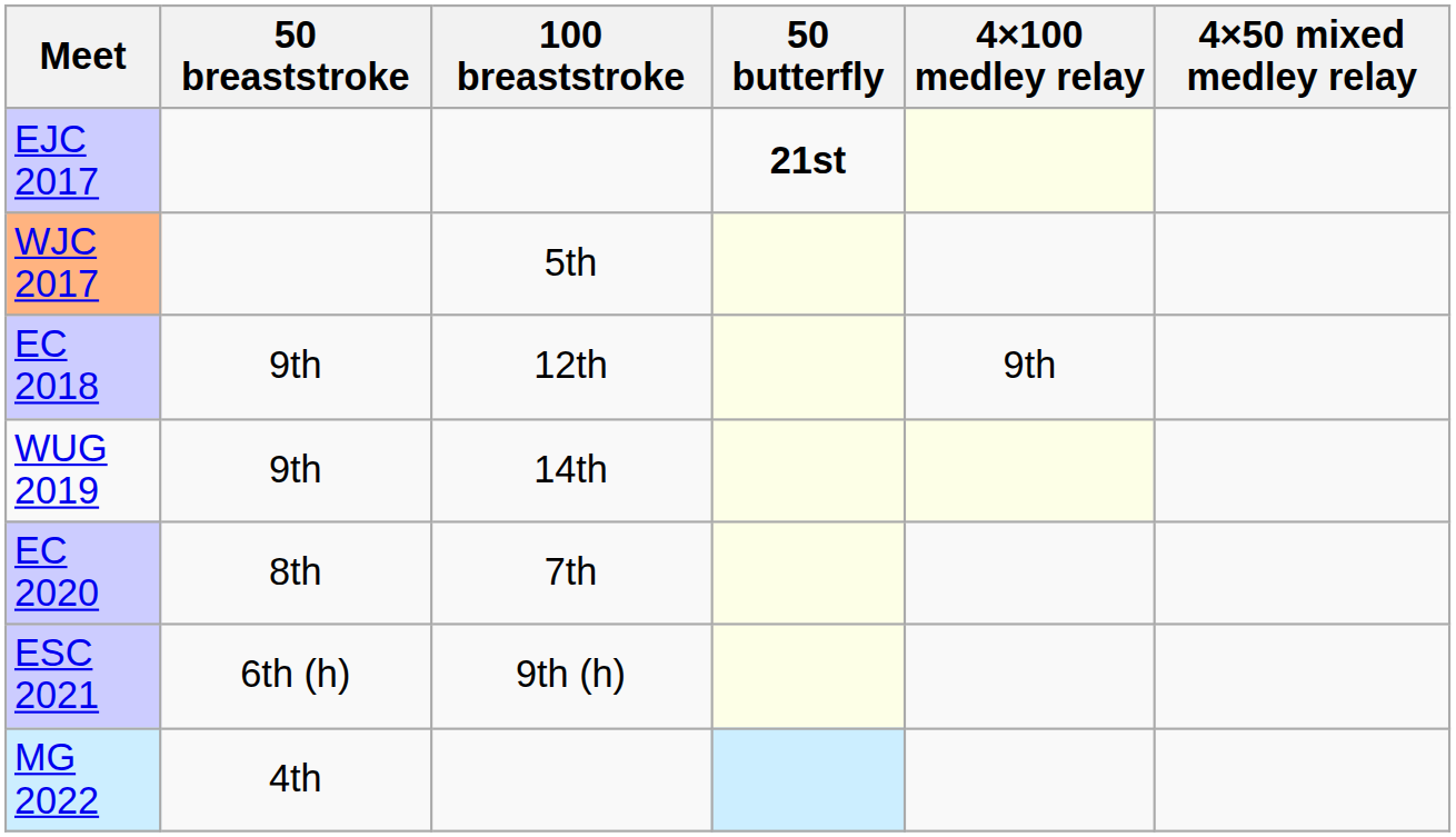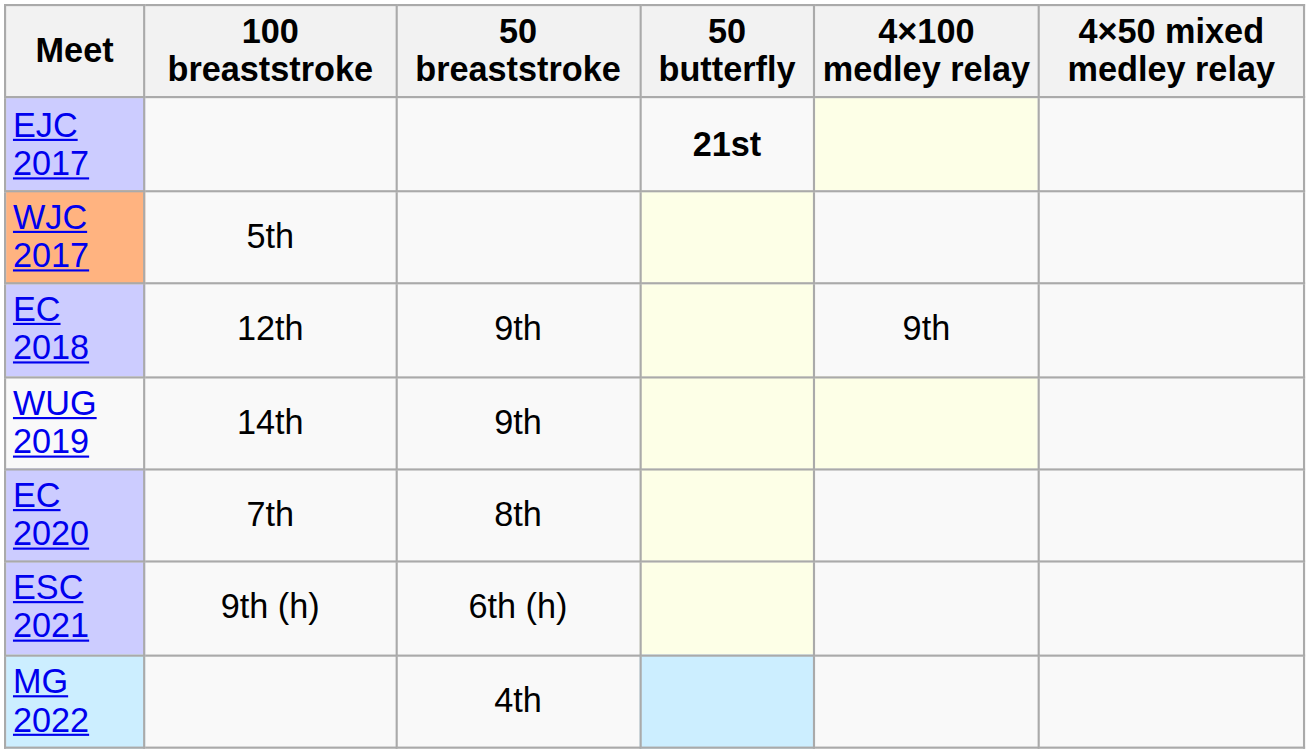columns swapped: 50 breaststroke <-> 100 breaststroke
